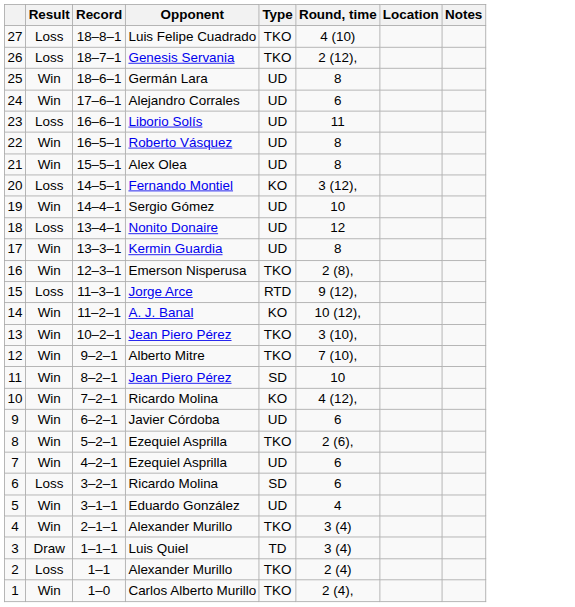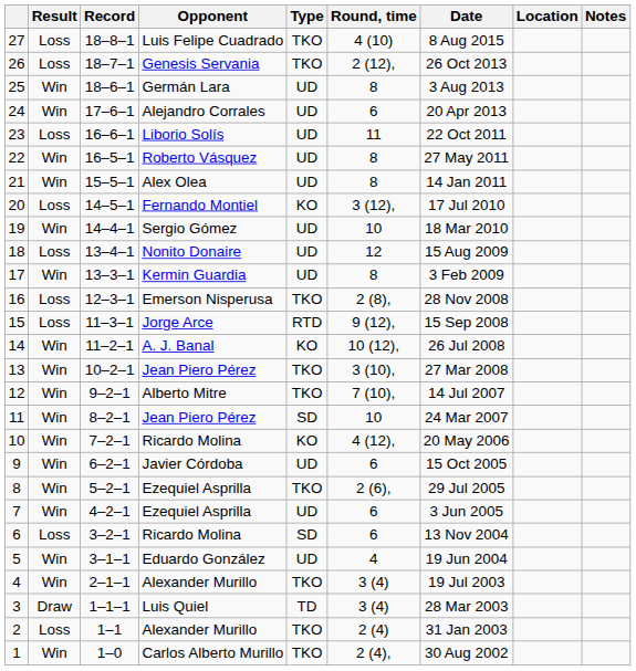+ column: Date | 8 Aug 2015 | 26 Oct 2013 | 3 Aug 2013 | 20 Apr 2013 | 22 Oct 2011 | 27 May 2011 | 14 Jan 2011 | 17 Jul 2010 | 18 Mar 2010 | 15 Aug 2009 | 3 Feb 2009 | 28 Nov 2008 | 15 Sep 2008 | 26 Jul 2008 | 27 Mar 2008 | 14 Jul 2007 | 24 Mar 2007 | 20 May 2006 | 15 Oct 2005 | 29 Jul 2005 | 3 Jun 2005 | 13 Nov 2004 | 19 Jun 2004 | 19 Jul 2003 | 28 Mar 2003 | 31 Jan 2003 | 30 Aug 2002
16 | Result: Win -> Loss
